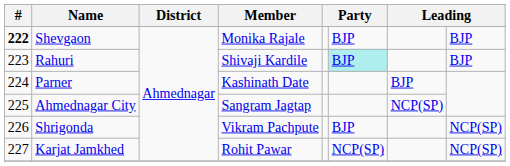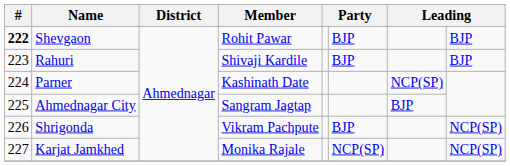Shevgaon | Member: Monika Rajale -> Rohit Pawar
Rahuri | column 6: paleturquoise background -> no background
Parner | column 7: BJP -> NCP(SP)
Ahmednagar City | column 7: NCP(SP) -> BJP
Karjat Jamkhed | Member: Rohit Pawar -> Monika Rajale
